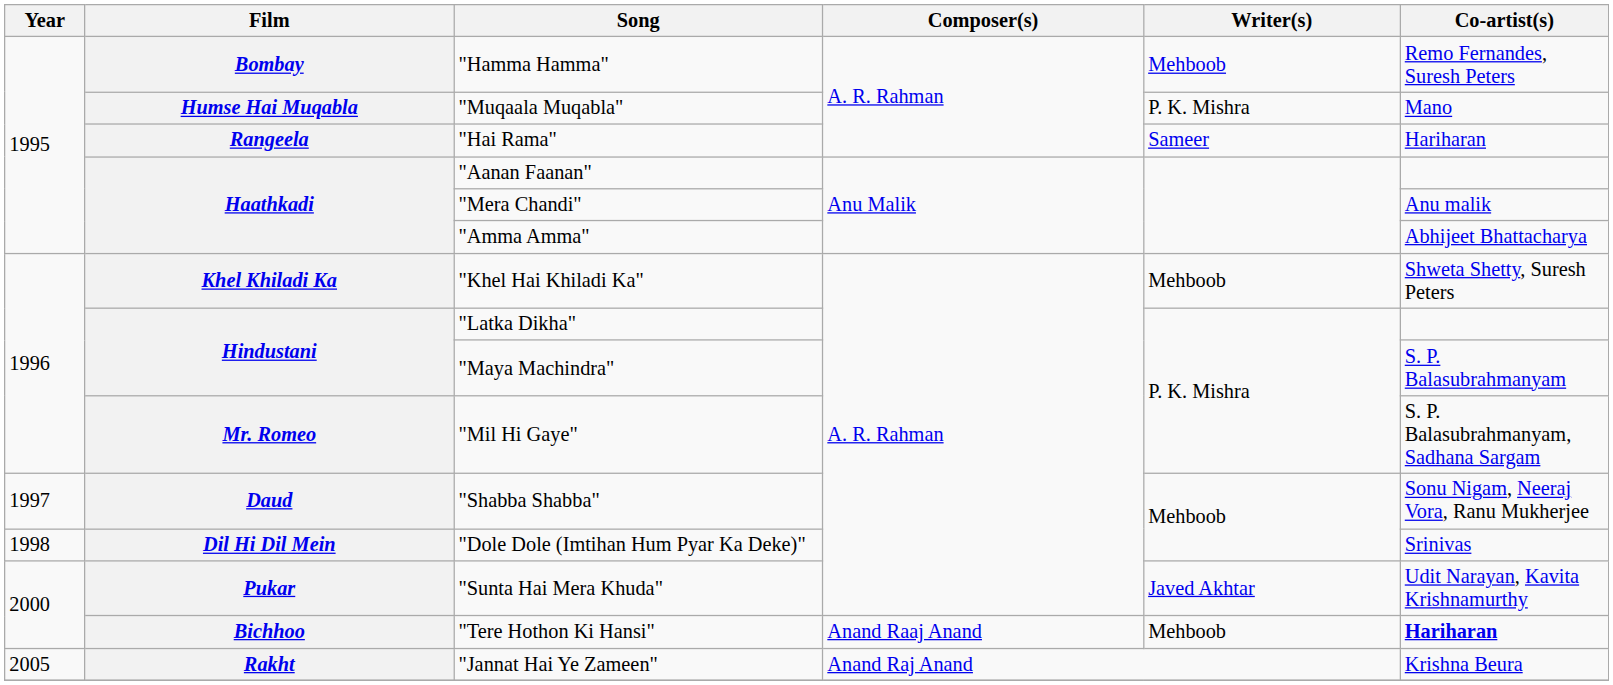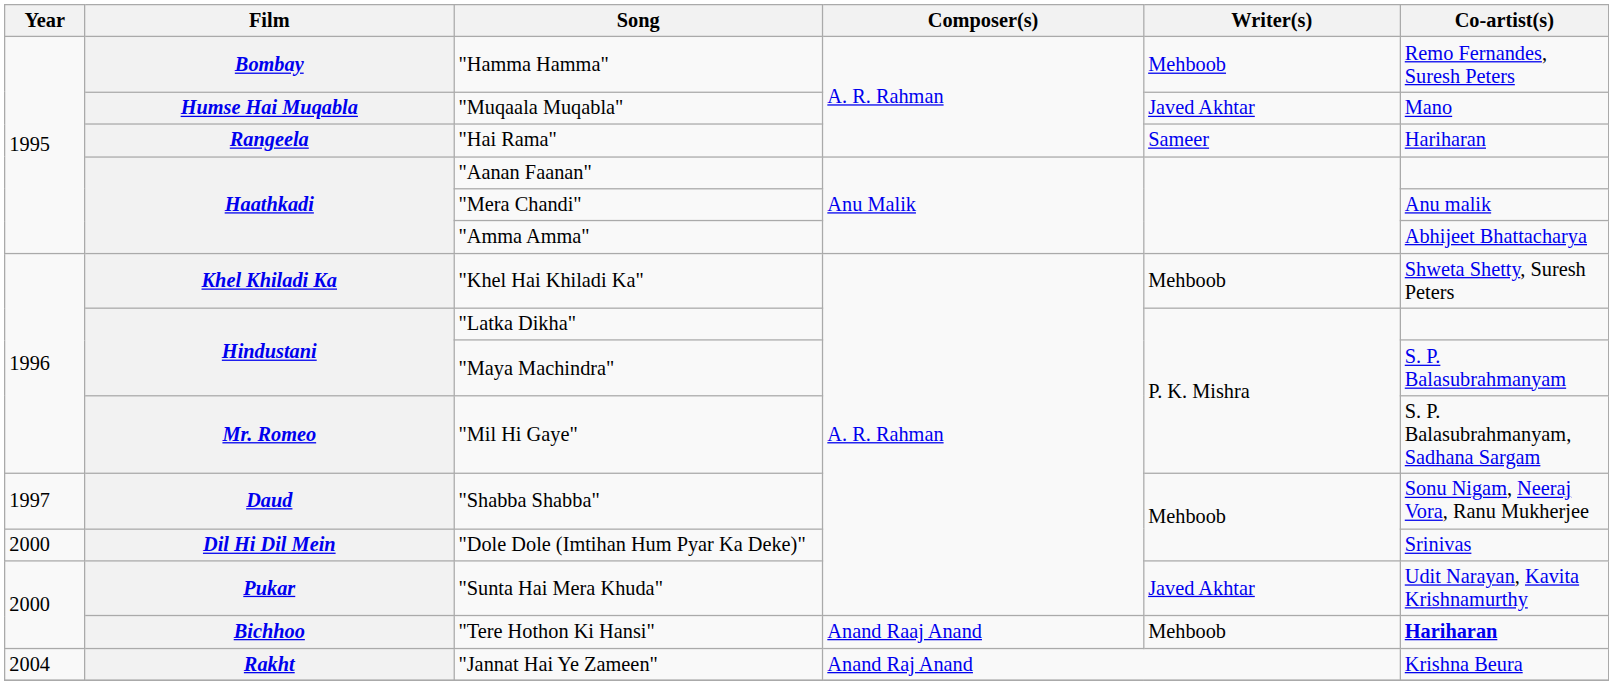"Muqaala Muqabla" | Writer(s): P. K. Mishra -> Javed Akhtar
"Dole Dole (Imtihan Hum Pyar Ka Deke)" | Year: 1998 -> 2000
"Jannat Hai Ye Zameen" | Year: 2005 -> 2004
